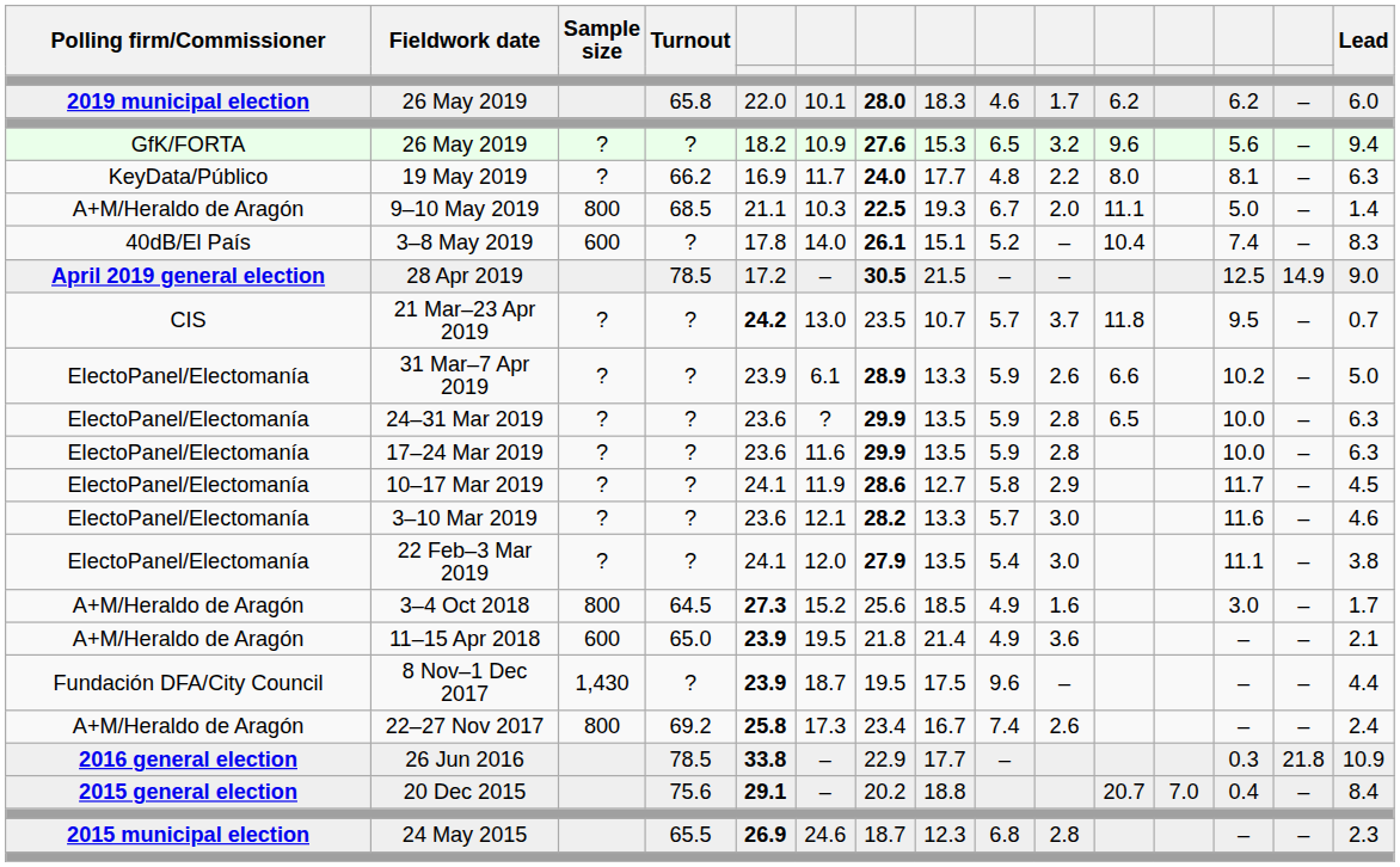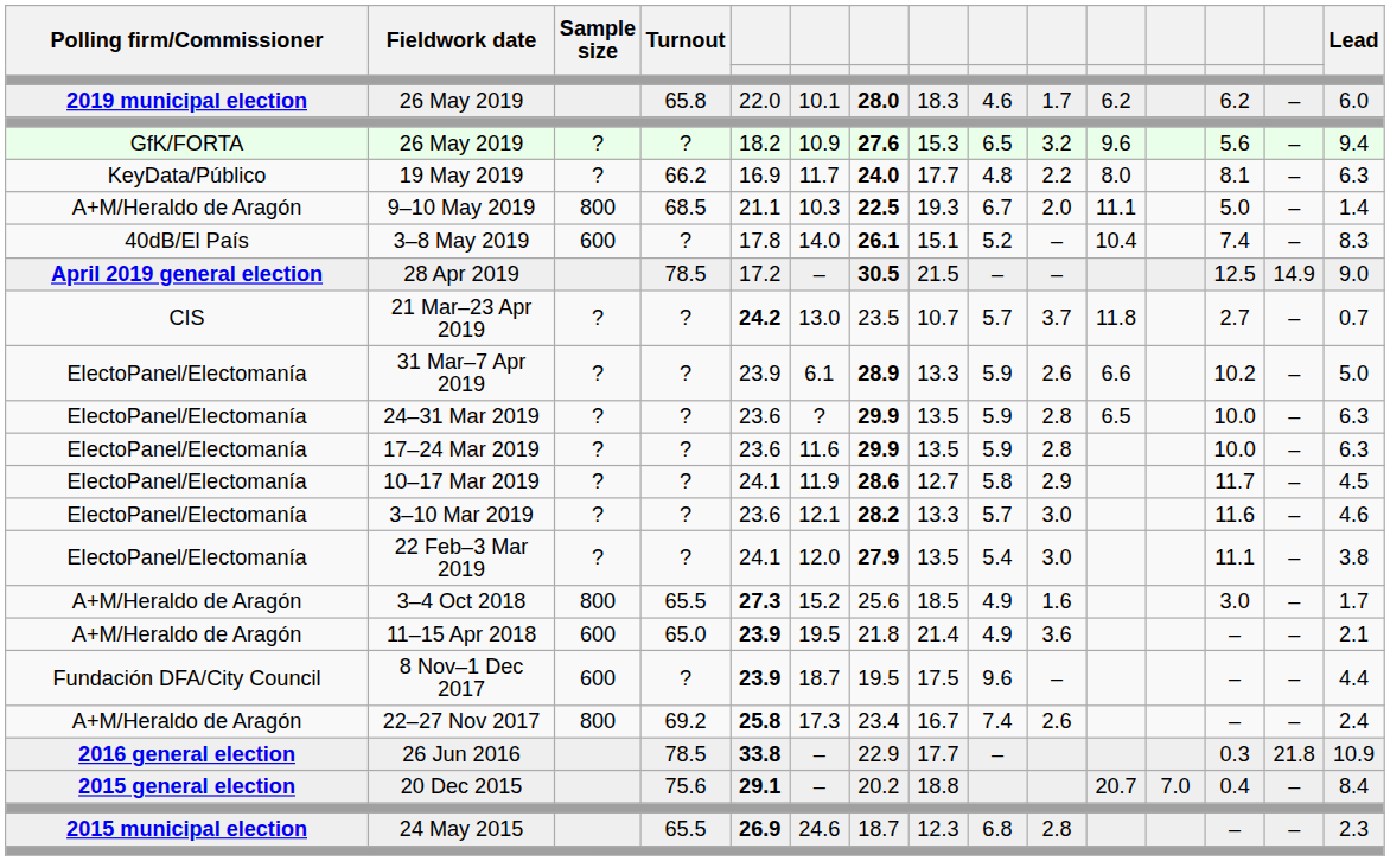21 Mar–23 Apr 2019 | column 13: 9.5 -> 2.7
3–4 Oct 2018 | Turnout: 64.5 -> 65.5
8 Nov–1 Dec 2017 | Sample size: 1,430 -> 600
